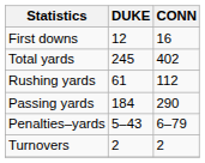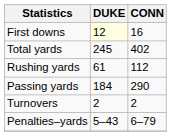First downs | DUKE: no background -> lightyellow background
rows swapped: Turnovers <-> Penalties–yards
